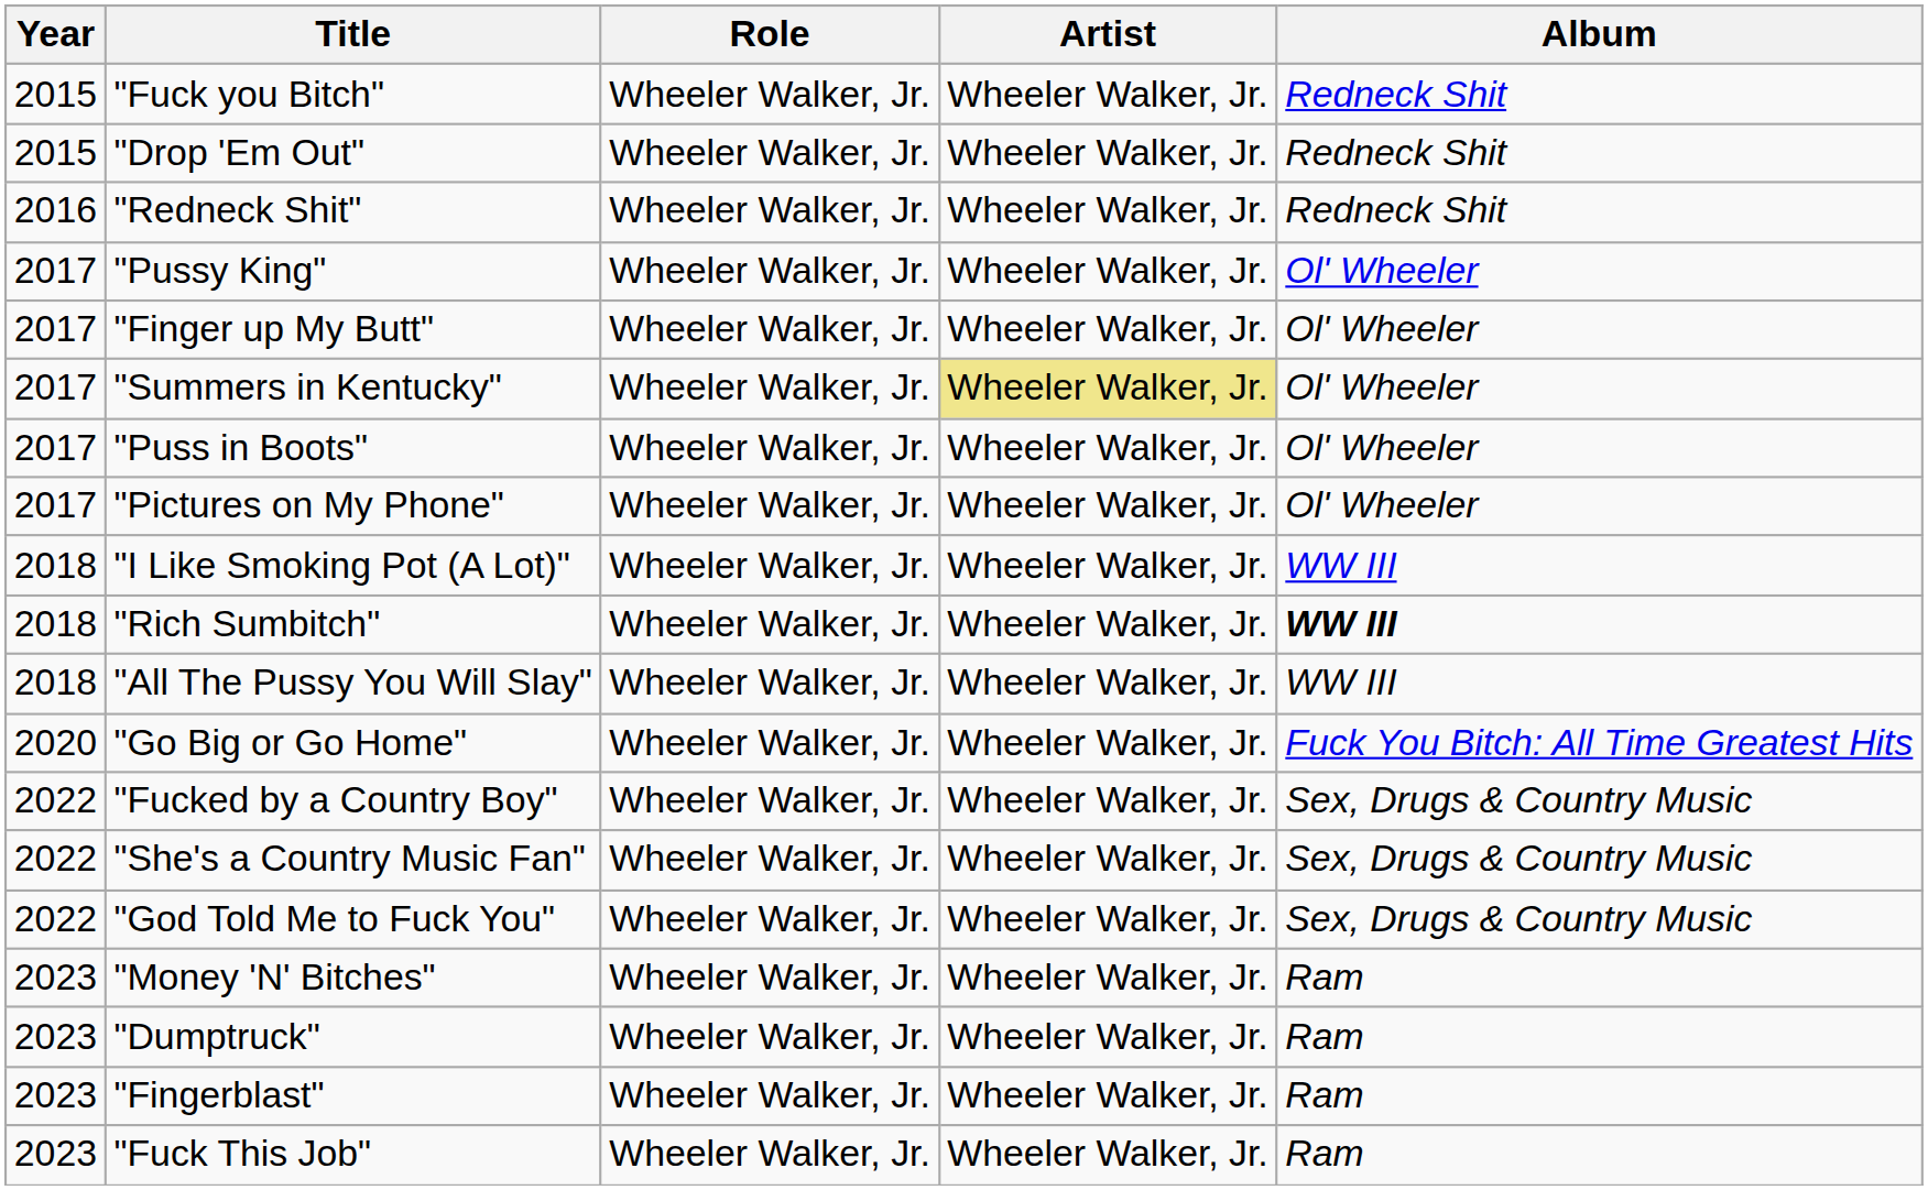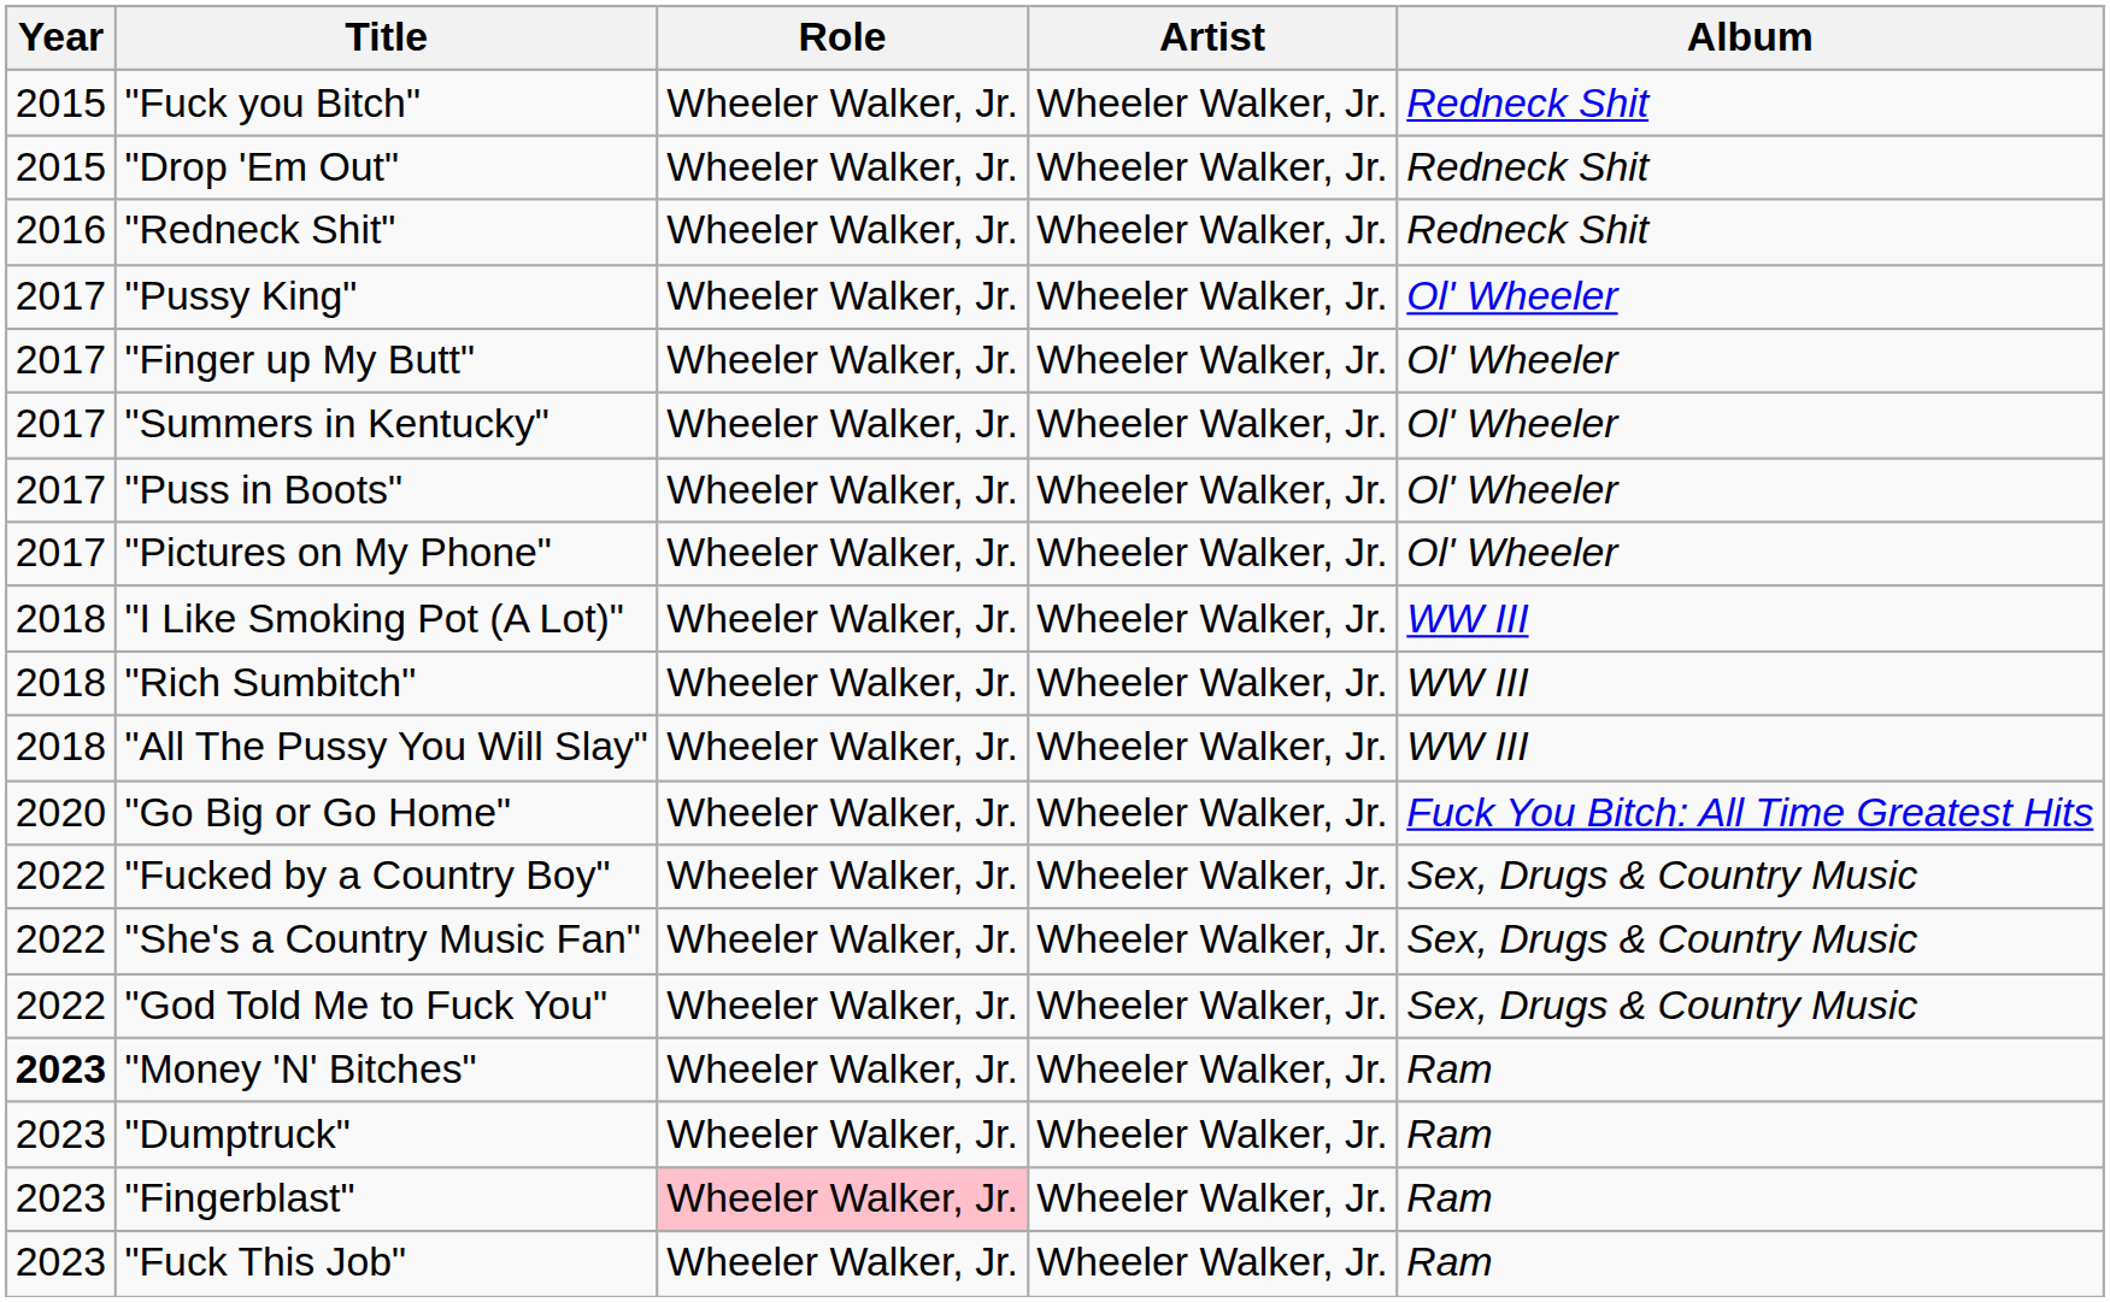"Summers in Kentucky" | Artist: khaki background -> no background
"Rich Sumbitch" | Album: bold -> normal
"Money 'N' Bitches" | Year: normal -> bold
"Fingerblast" | Role: no background -> pink background
